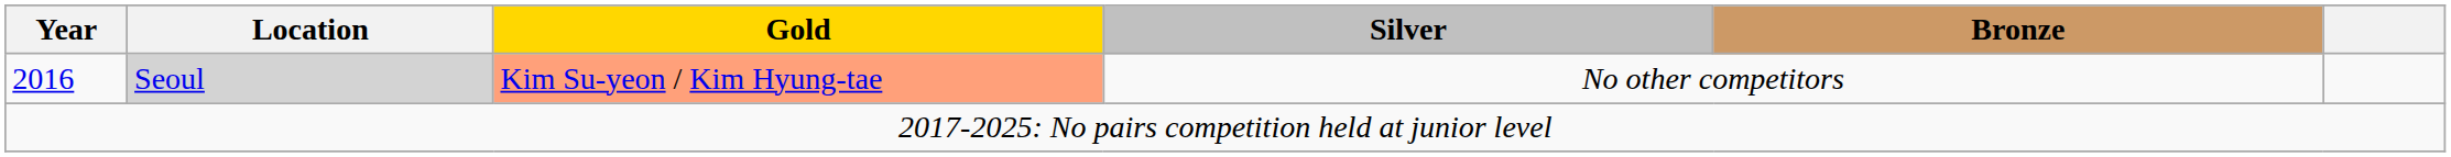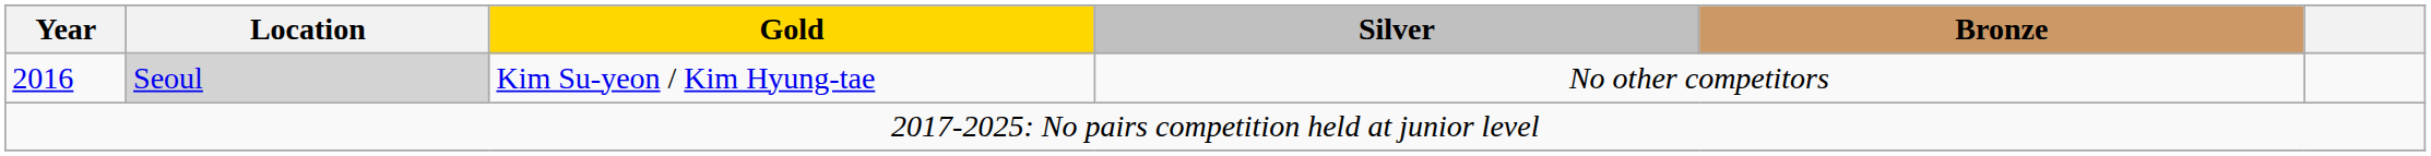2016 | Gold: lightsalmon background -> no background
